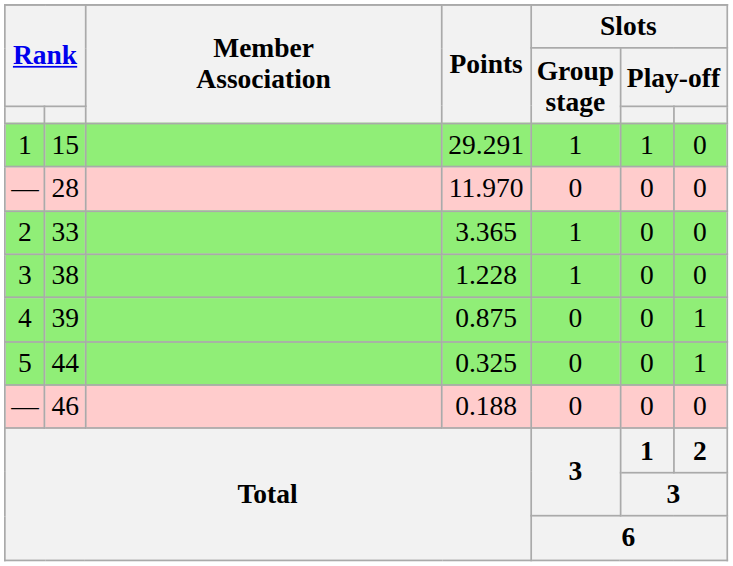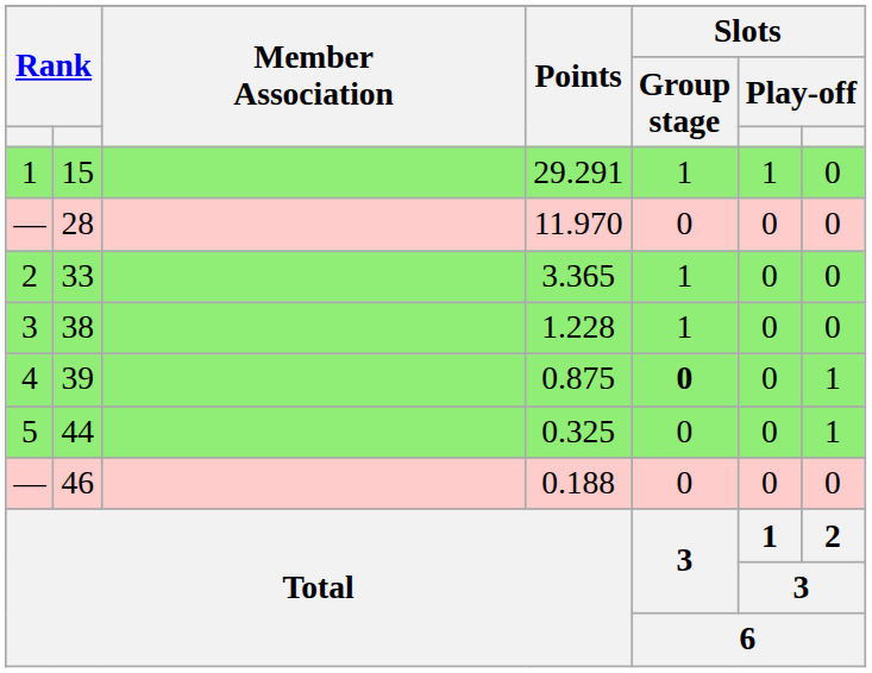39 | Slots / Group stage: normal -> bold
